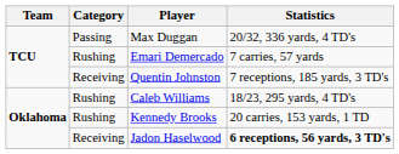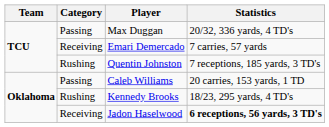Emari Demercado | Category: Rushing -> Receiving
Quentin Johnston | Category: Receiving -> Rushing
Caleb Williams | Category: Rushing -> Passing
Caleb Williams | Statistics: 18/23, 295 yards, 4 TD's -> 20 carries, 153 yards, 1 TD
Kennedy Brooks | Statistics: 20 carries, 153 yards, 1 TD -> 18/23, 295 yards, 4 TD's
